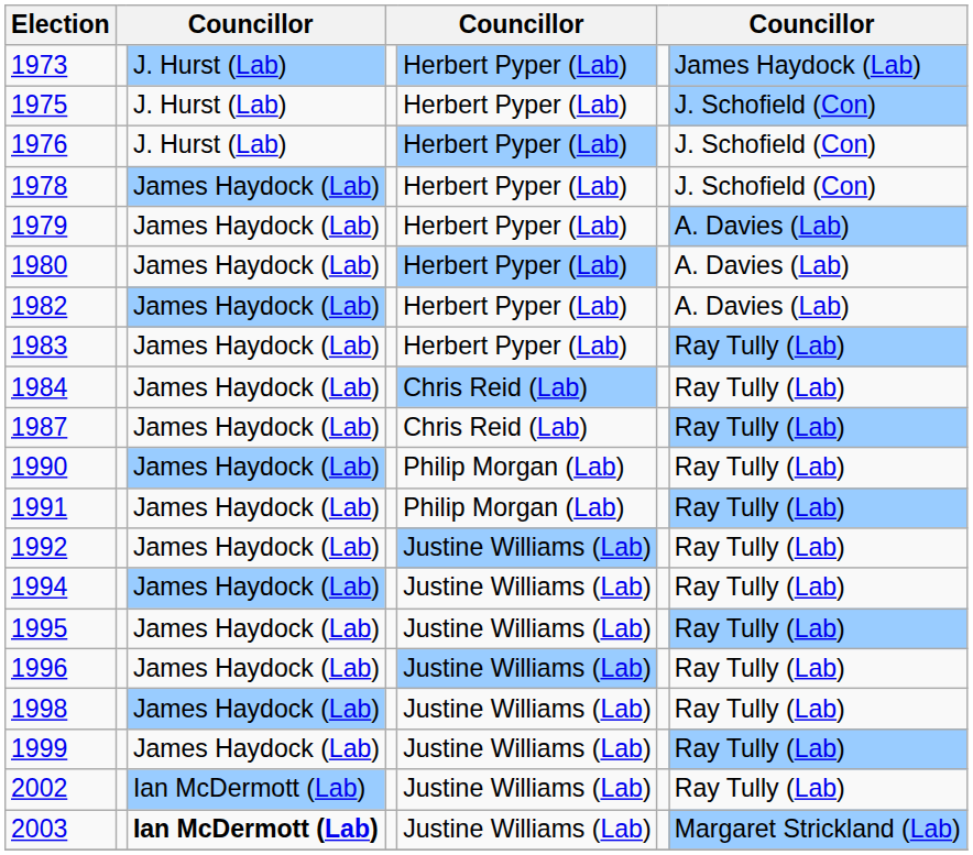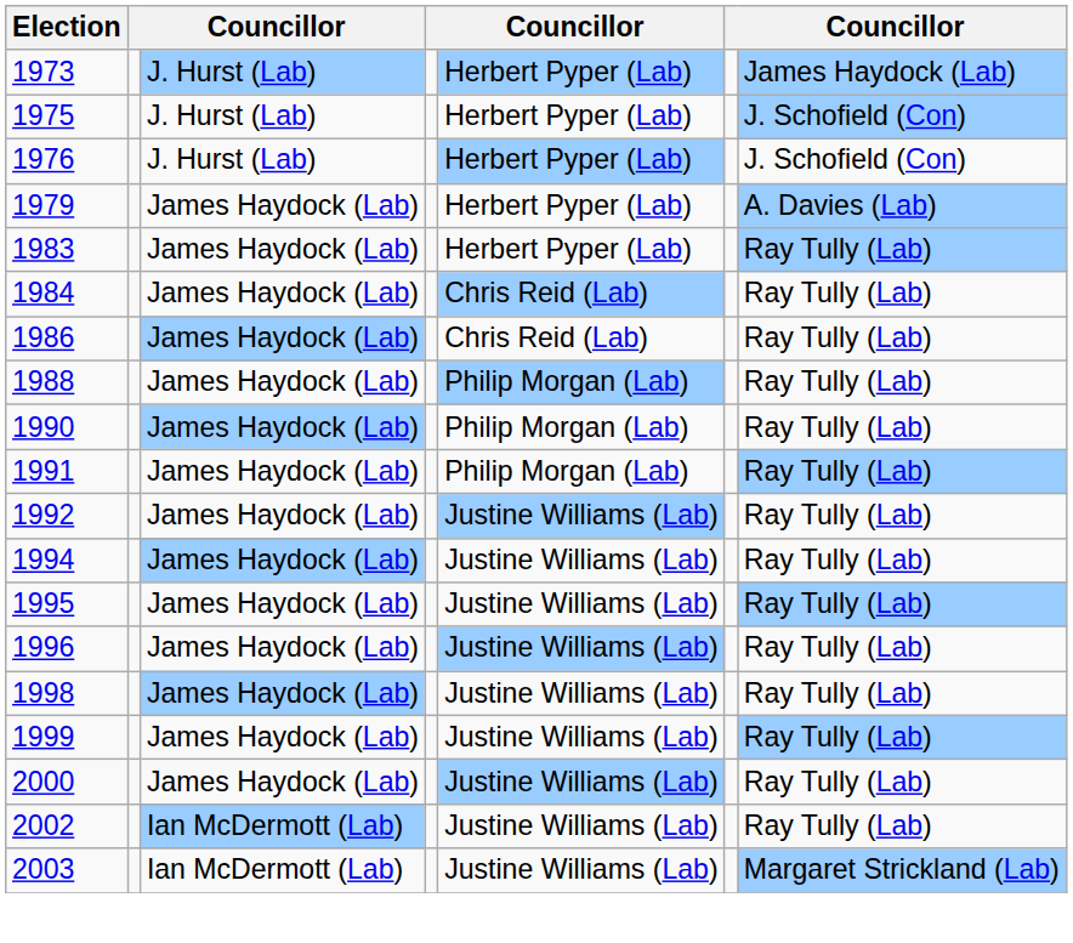- row: 1978 | James Haydock (Lab) | Herbert Pyper (Lab) | J. Schofield (Con)
- row: 1980 | James Haydock (Lab) | Herbert Pyper (Lab) | A. Davies (Lab)
- row: 1982 | James Haydock (Lab) | Herbert Pyper (Lab) | A. Davies (Lab)
+ row: 1986 | James Haydock (Lab) | Chris Reid (Lab) | Ray Tully (Lab)
- row: 1987 | James Haydock (Lab) | Chris Reid (Lab) | Ray Tully (Lab)
+ row: 1988 | James Haydock (Lab) | Philip Morgan (Lab) | Ray Tully (Lab)
+ row: 2000 | James Haydock (Lab) | Justine Williams (Lab) | Ray Tully (Lab)
2003 | column 3: bold -> normal
